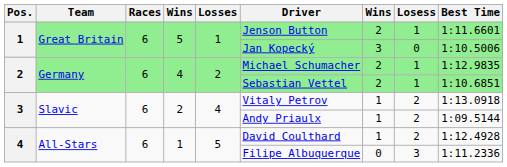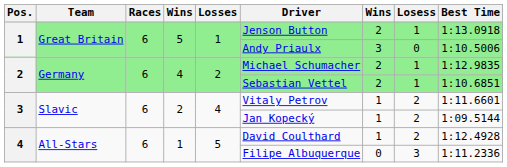row 2 | Best Time: 1:11.6601 -> 1:13.0918
row 3 | Driver: Jan Kopecký -> Andy Priaulx
row 6 | Best Time: 1:13.0918 -> 1:11.6601
row 7 | Driver: Andy Priaulx -> Jan Kopecký
